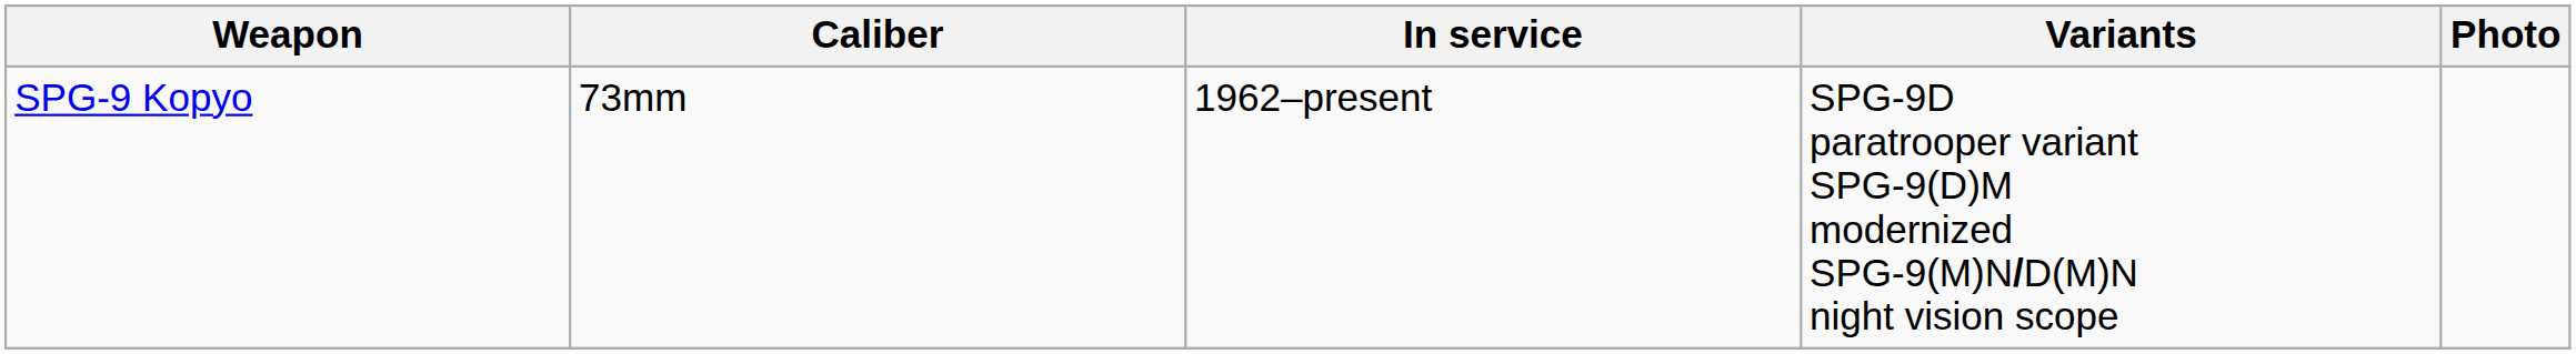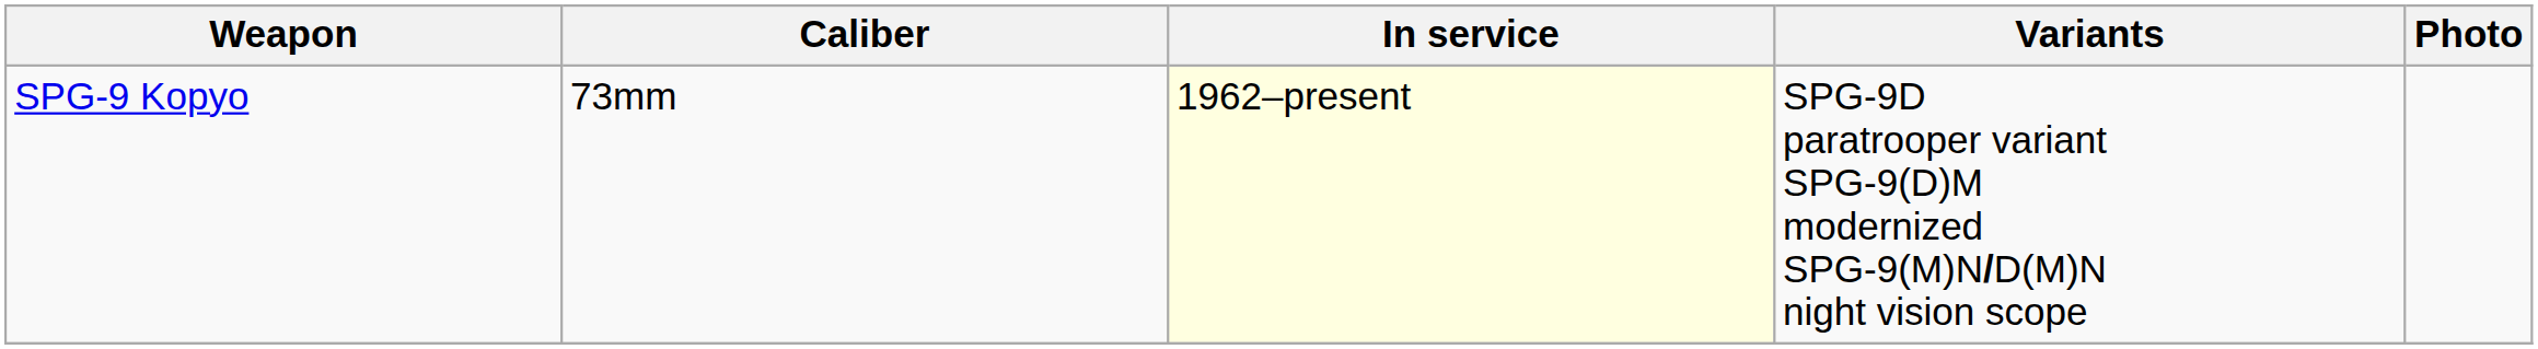SPG-9 Kopyo | In service: no background -> lightyellow background
